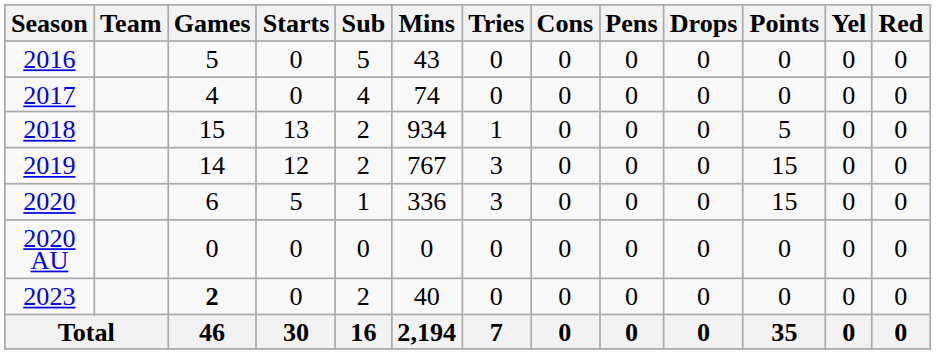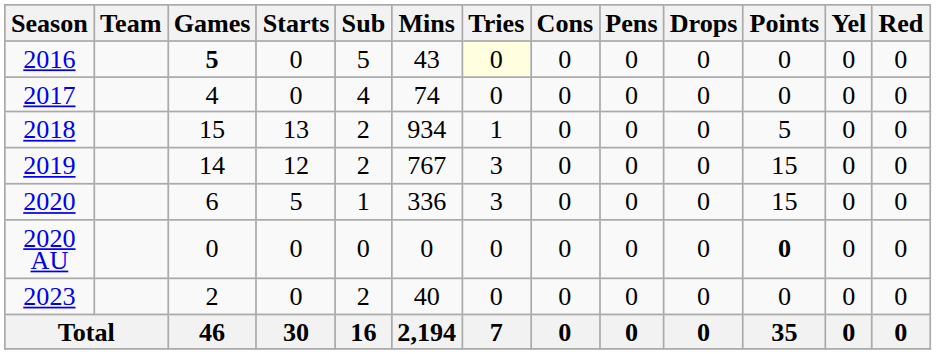2016 | Games: normal -> bold
2016 | Tries: no background -> lightyellow background
2020 AU | Points: normal -> bold
2023 | Games: bold -> normal
